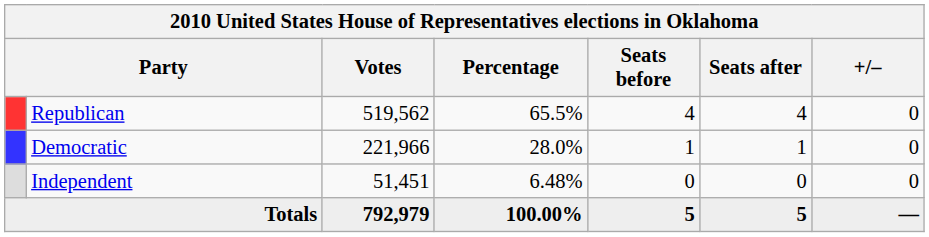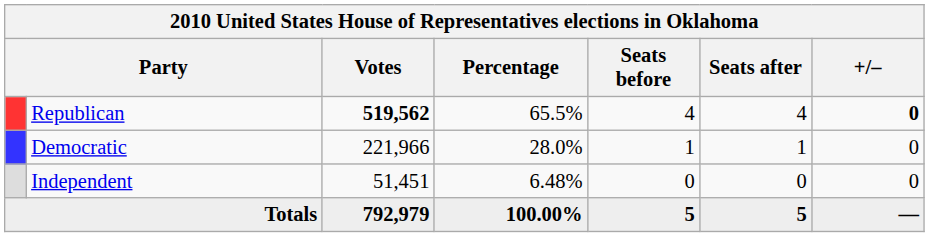Republican | Votes: normal -> bold
Republican | +/–: normal -> bold
